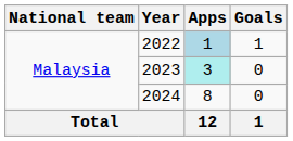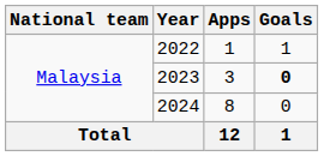2022 | Apps: lightblue background -> no background
2023 | Apps: paleturquoise background -> no background
2023 | Goals: normal -> bold
